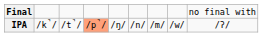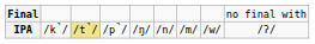IPA | column 3: no background -> khaki background
IPA | column 4: lightsalmon background -> no background
